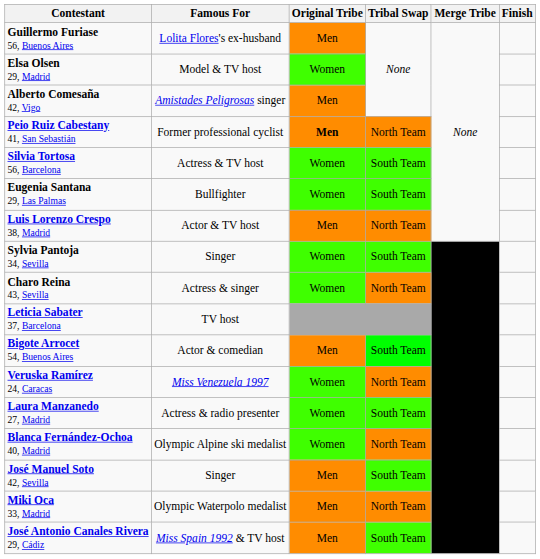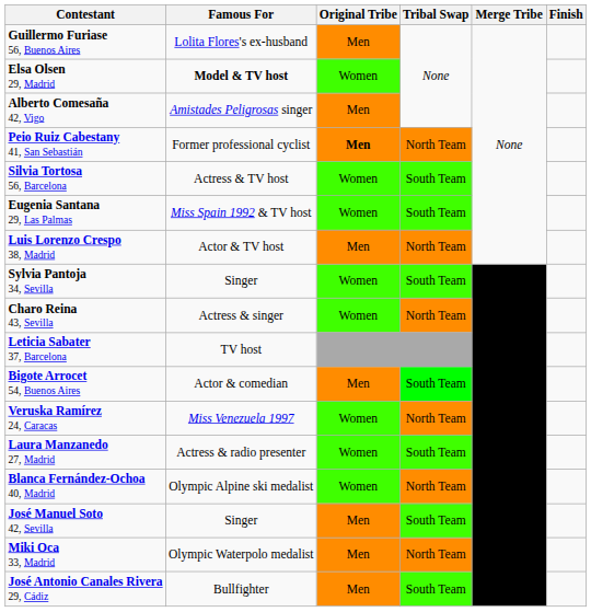Elsa Olsen 29, Madrid | Famous For: normal -> bold
Eugenia Santana 29, Las Palmas | Famous For: Bullfighter -> Miss Spain 1992 & TV host
José Antonio Canales Rivera 29, Cádiz | Famous For: Miss Spain 1992 & TV host -> Bullfighter
